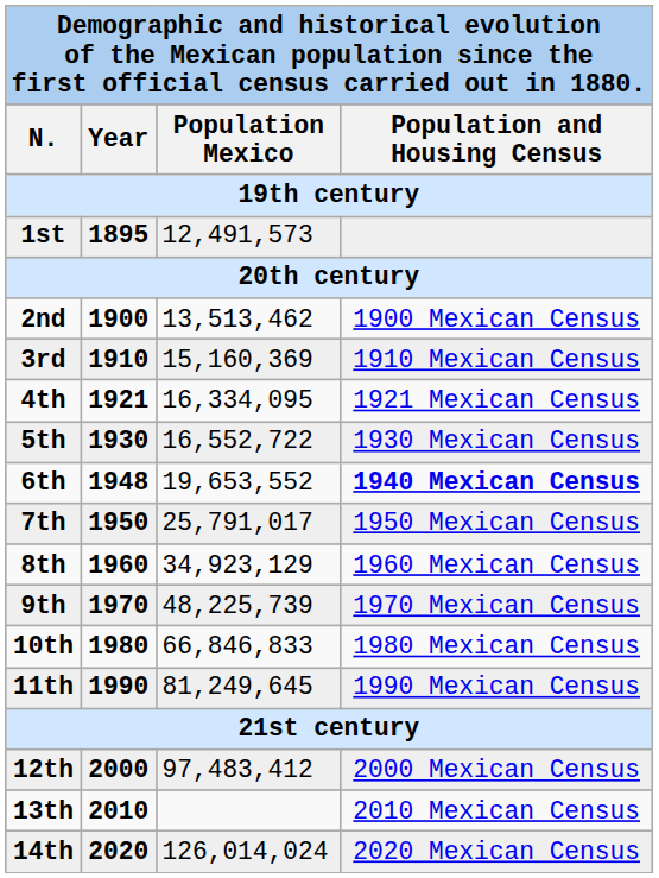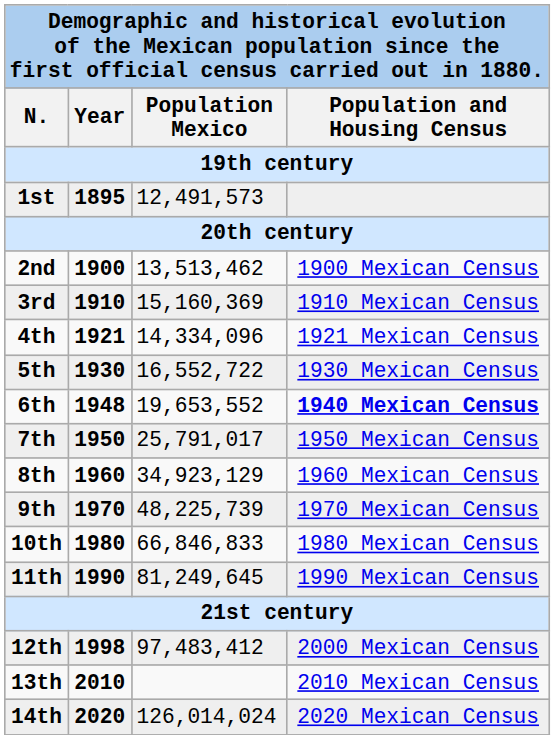4th | Population Mexico: 16,334,095 -> 14,334,096
12th | Year: 2000 -> 1998
